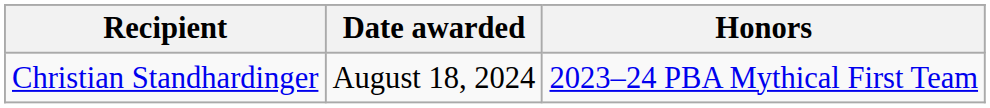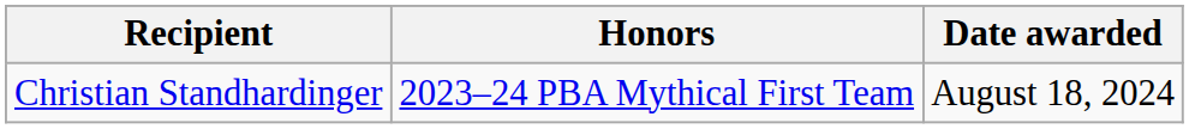columns swapped: Honors <-> Date awarded
